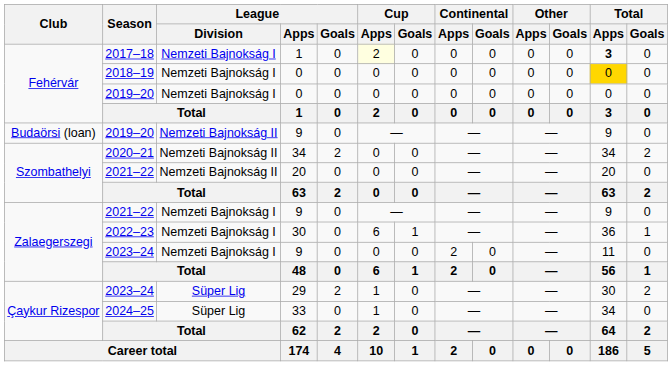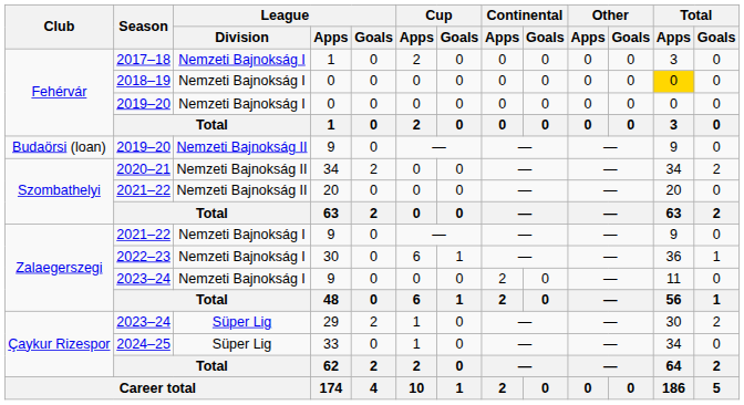2017–18 | Cup / Apps: lightyellow background -> no background
2017–18 | Total / Apps: bold -> normal
